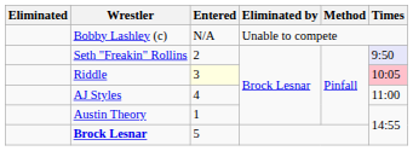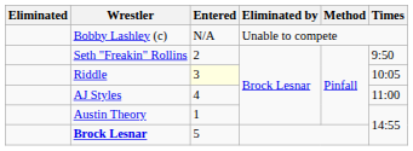Seth "Freakin" Rollins | Times: lavender background -> no background
Riddle | Times: pink background -> no background
